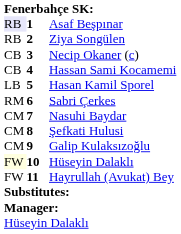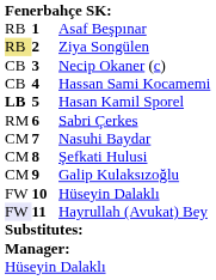Asaf Beşpınar | column 1: lavender background -> no background
Ziya Songülen | column 1: no background -> khaki background
Hasan Kamil Sporel | column 1: normal -> bold
10 / Hüseyin Dalaklı | column 1: lightyellow background -> no background
Hayrullah (Avukat) Bey | column 1: no background -> lavender background
